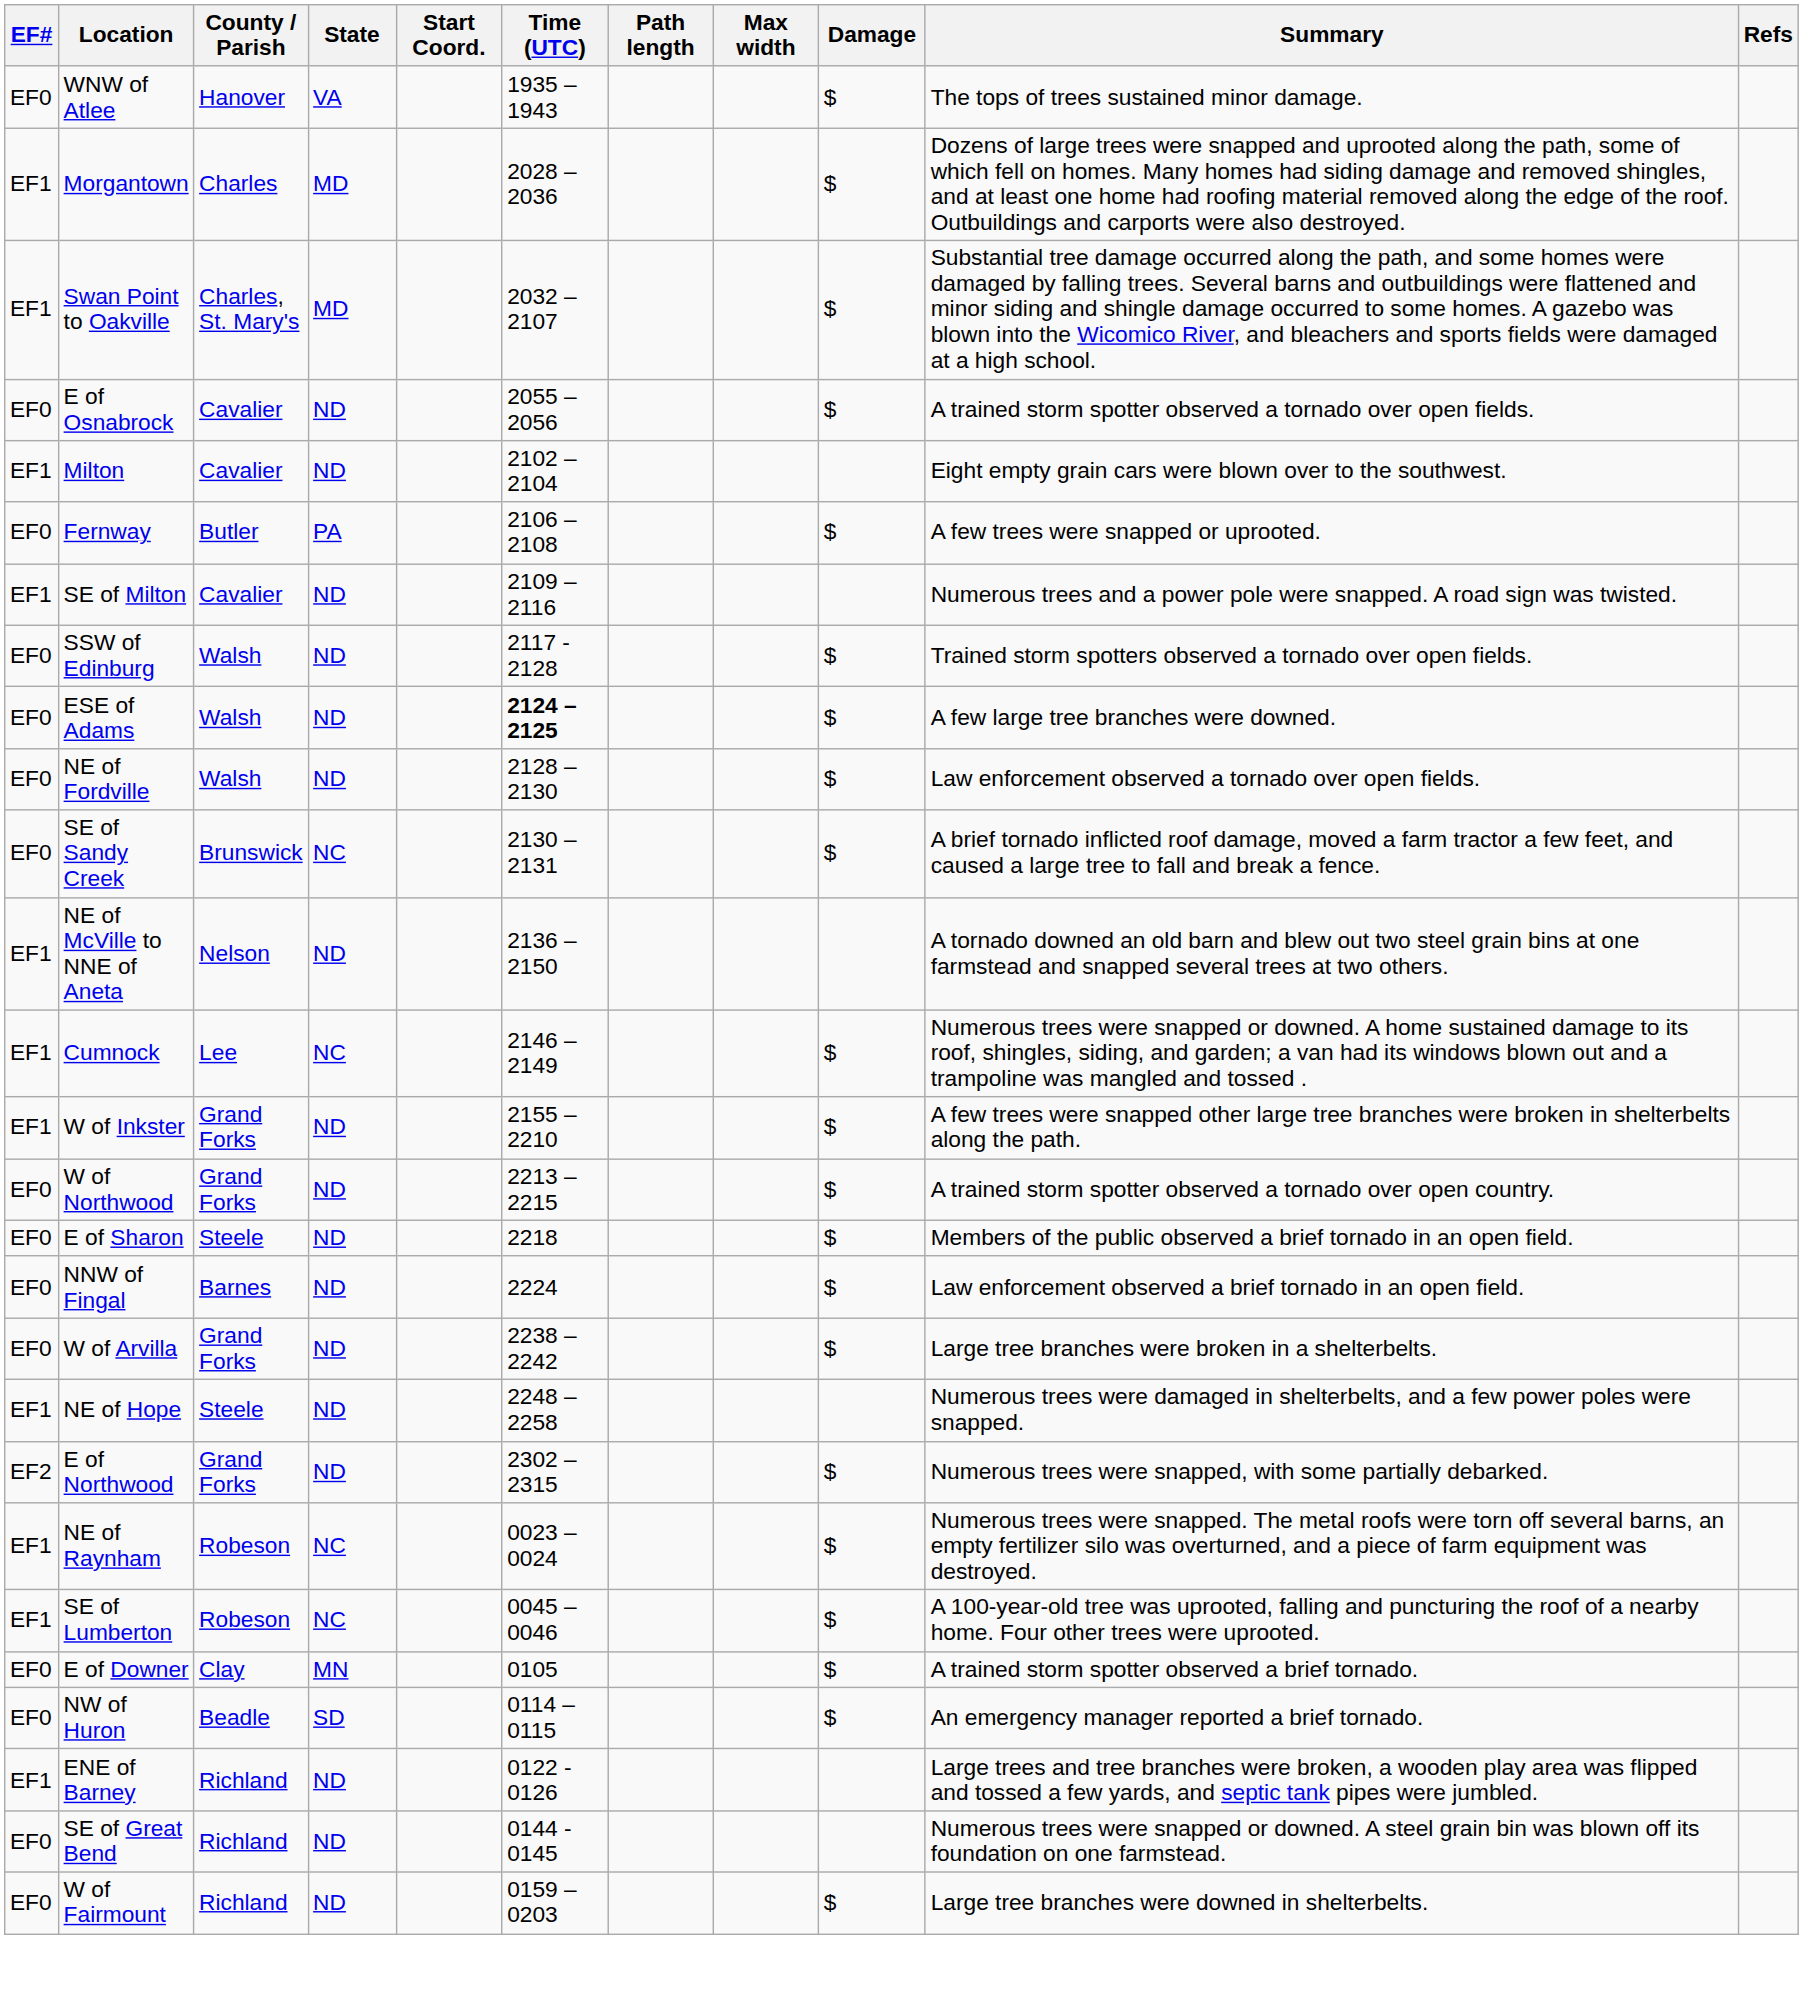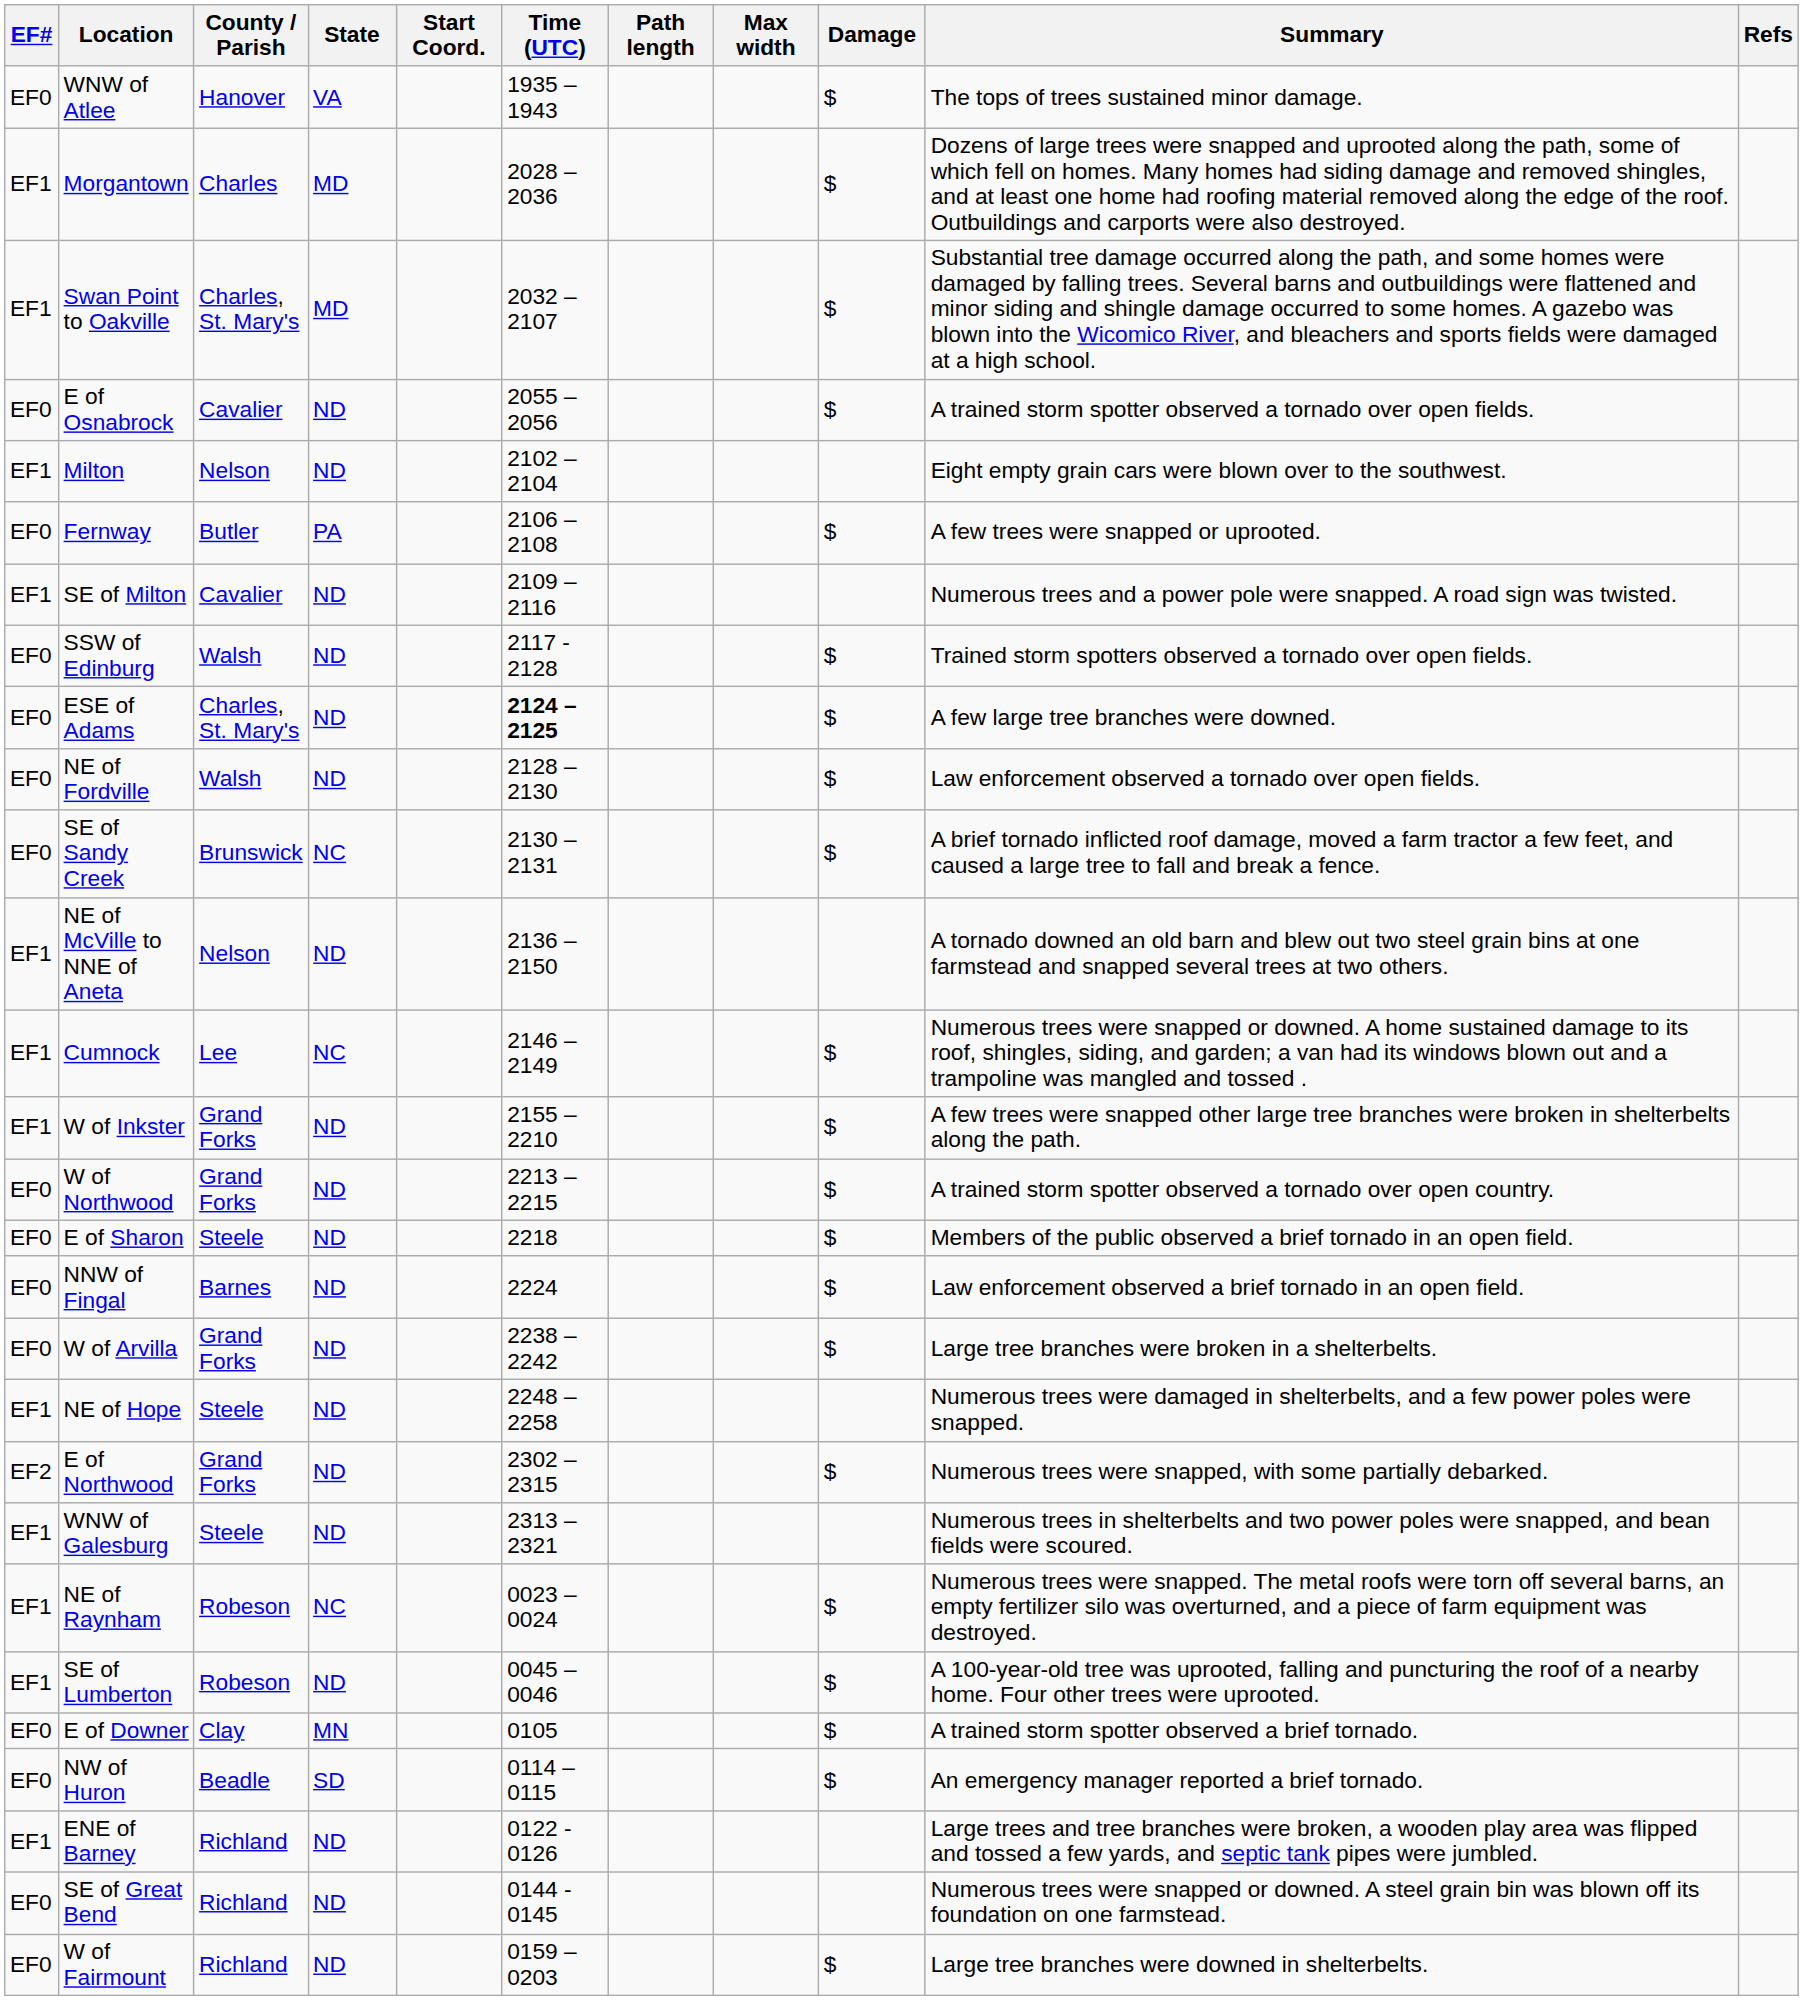Milton | County / Parish: Cavalier -> Nelson
ESE of Adams | County / Parish: Walsh -> Charles, St. Mary's
+ row: EF1 | WNW of Galesburg | Steele | ND | 2313 – 2321 | Numerous trees in shelterbelts and two power poles were snapped, and bean fields were scoured.
SE of Lumberton | State: NC -> ND
